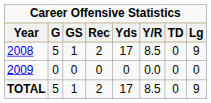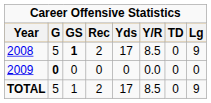2008 | GS: normal -> bold
2009 | G: normal -> bold
